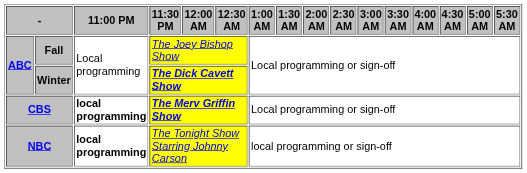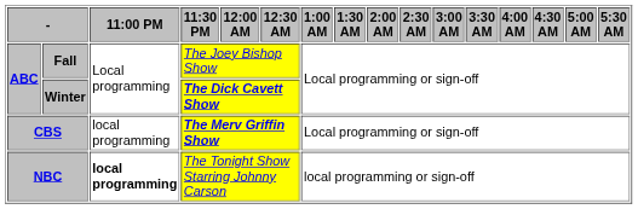CBS | 11:00 PM: bold -> normal
